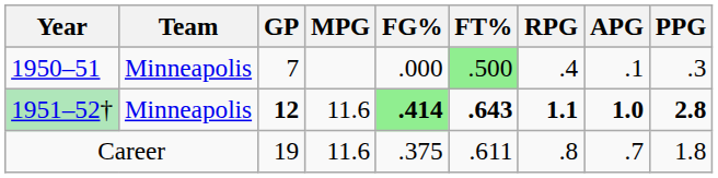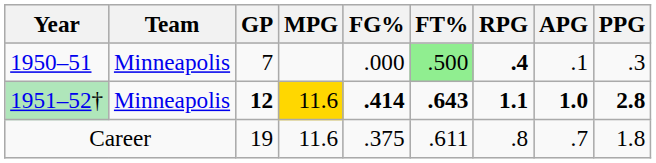1950–51 | RPG: normal -> bold
1951–52† | MPG: no background -> gold background
1951–52† | FG%: lightgreen background -> no background
